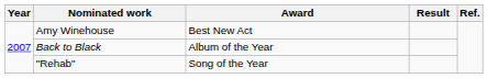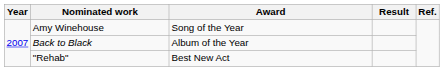Amy Winehouse | Award: Best New Act -> Song of the Year
"Rehab" | Award: Song of the Year -> Best New Act
